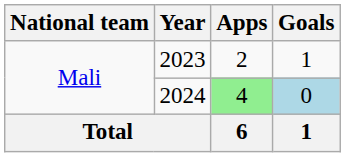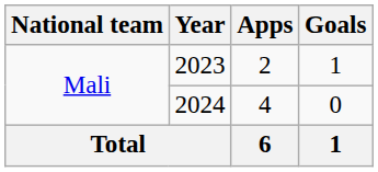2024 | Apps: lightgreen background -> no background
2024 | Goals: lightblue background -> no background
